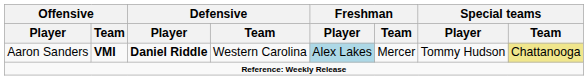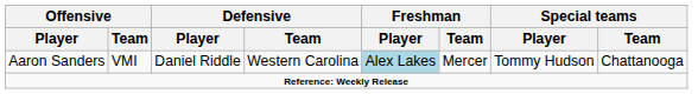Aaron Sanders | Offensive / Team: bold -> normal
Aaron Sanders | Defensive / Player: bold -> normal
Aaron Sanders | Special teams / Team: khaki background -> no background
